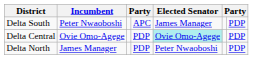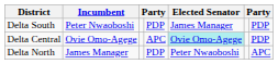Delta South | column 4: APC -> PDP
Delta Central | column 4: PDP -> APC
Delta North | column 7: PDP -> APC
